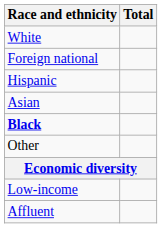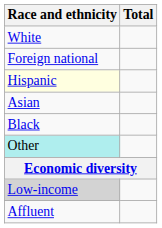Hispanic | Race and ethnicity: no background -> lightyellow background
Black | Race and ethnicity: bold -> normal
Other | Race and ethnicity: no background -> paleturquoise background
Low-income | Race and ethnicity: no background -> lightgrey background
